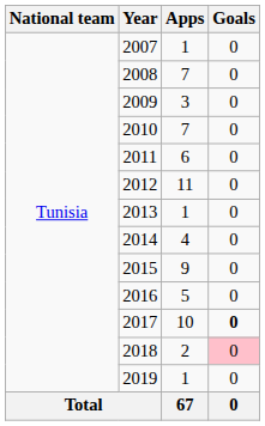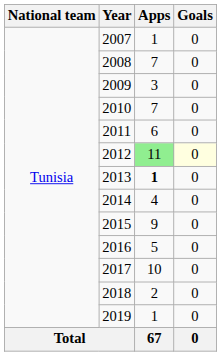2012 | Apps: no background -> lightgreen background
2012 | Goals: no background -> lightyellow background
2013 | Apps: normal -> bold
2017 | Goals: bold -> normal
2018 | Goals: pink background -> no background
